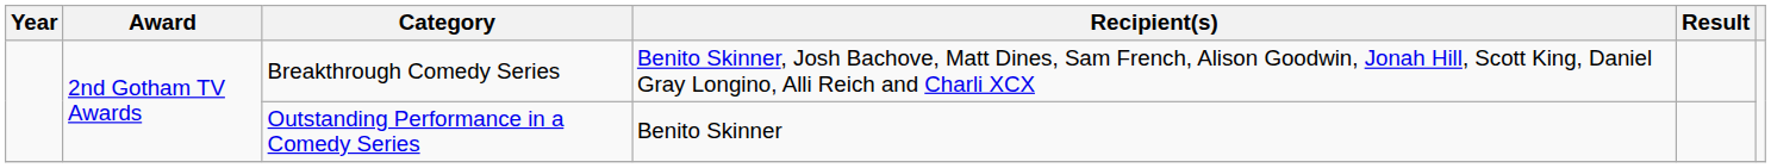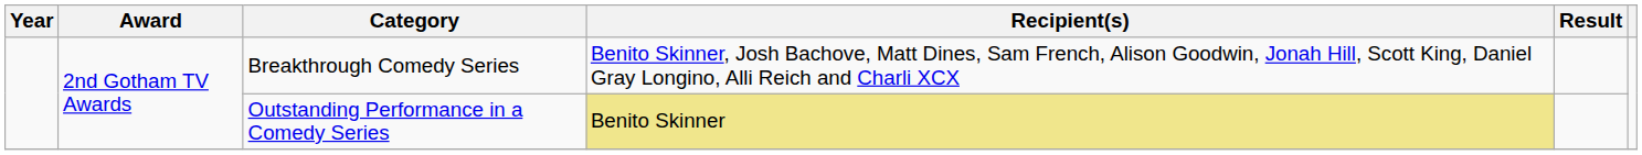Outstanding Performance in a Comedy Series | Recipient(s): no background -> khaki background
